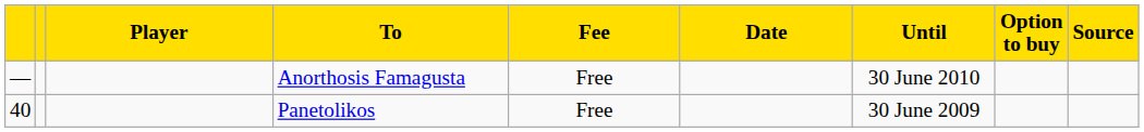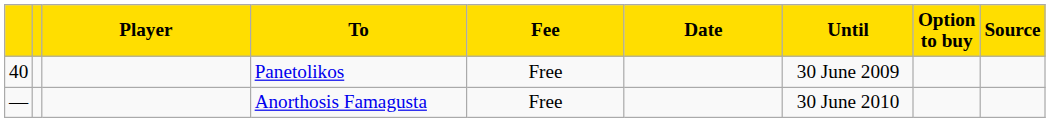rows swapped: Panetolikos <-> Anorthosis Famagusta
